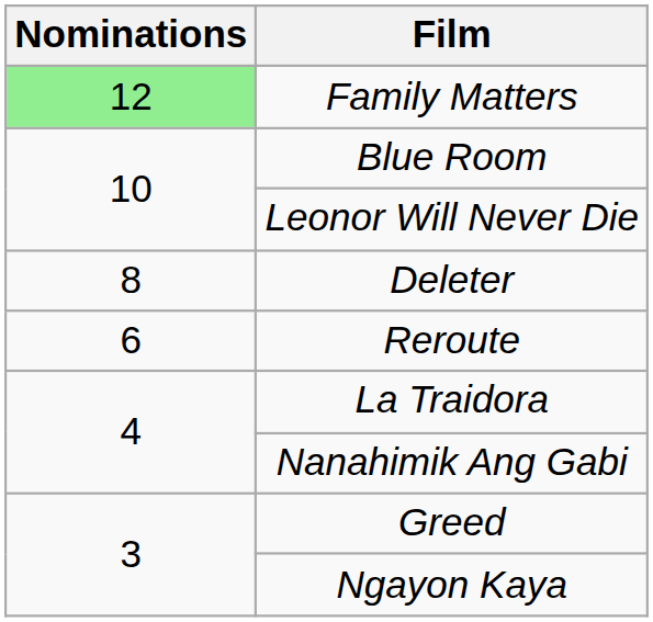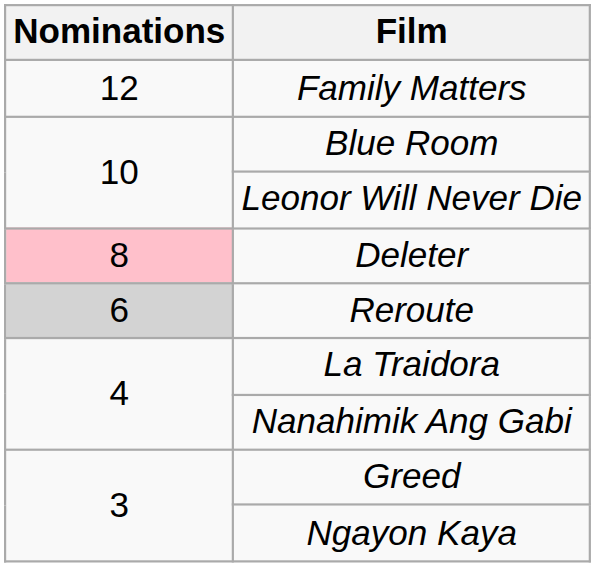Family Matters | Nominations: lightgreen background -> no background
Deleter | Nominations: no background -> pink background
Reroute | Nominations: no background -> lightgrey background
